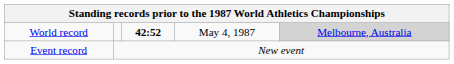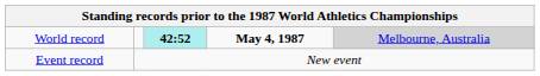World record | column 3: no background -> paleturquoise background
World record | column 4: normal -> bold
